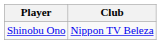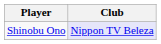Shinobu Ono | Club: no background -> lavender background
